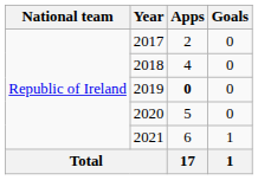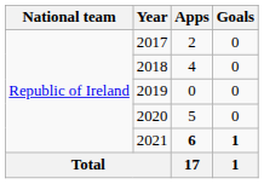2019 | Apps: bold -> normal
2021 | Apps: normal -> bold
2021 | Goals: normal -> bold
